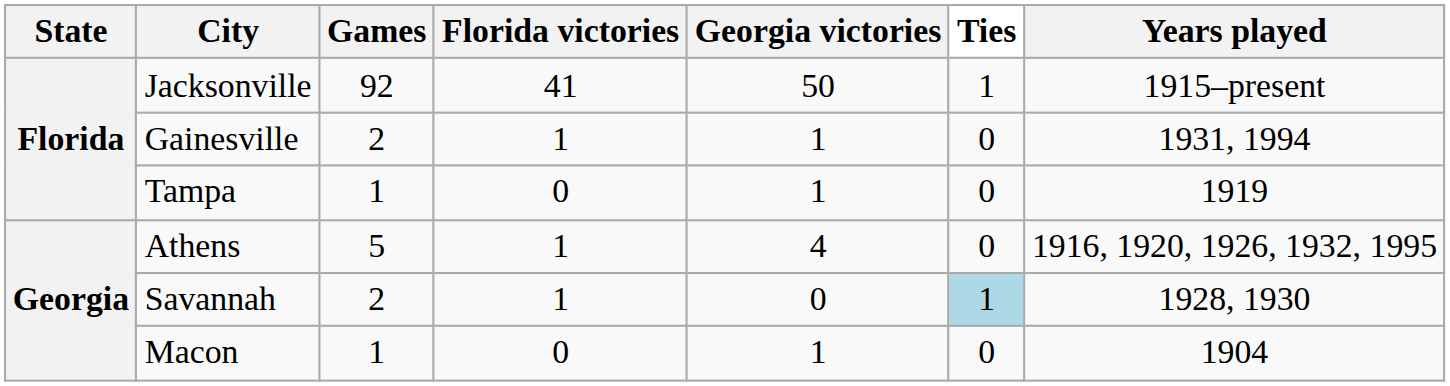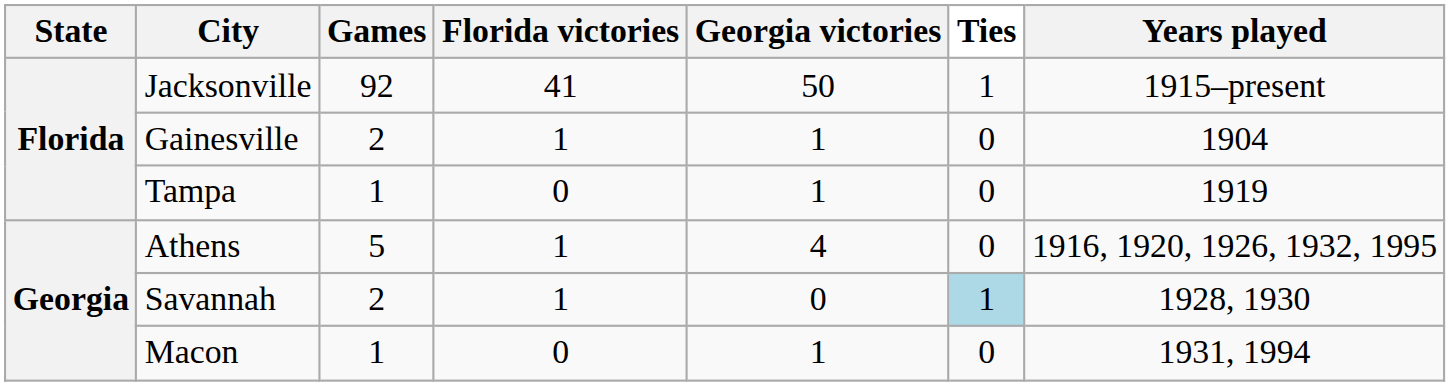Gainesville | Years played: 1931, 1994 -> 1904
Macon | Years played: 1904 -> 1931, 1994
